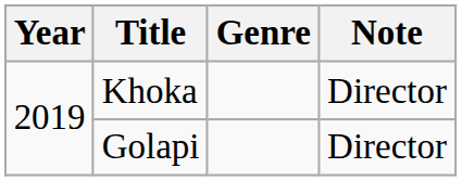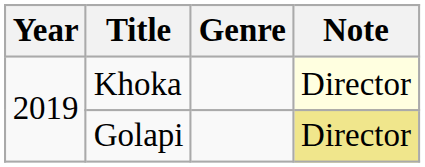Khoka | Note: no background -> lightyellow background
Golapi | Note: no background -> khaki background
